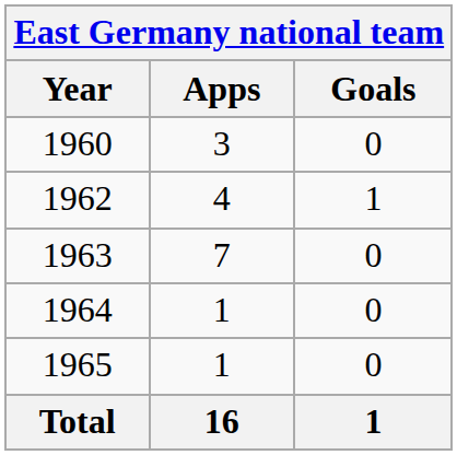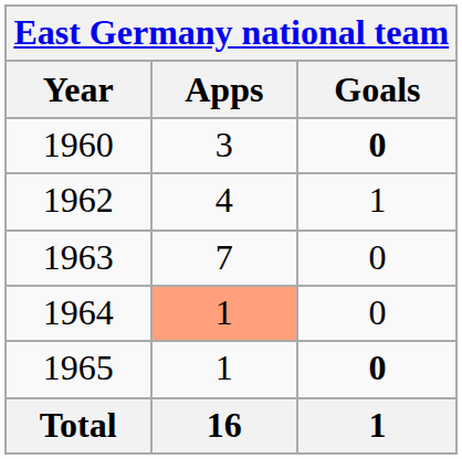1960 | Goals: normal -> bold
1964 | Apps: no background -> lightsalmon background
1965 | Goals: normal -> bold
